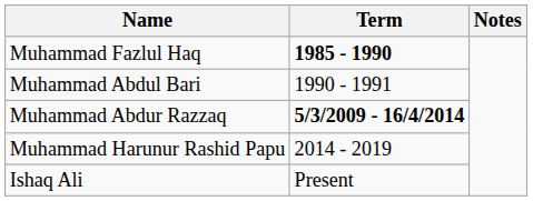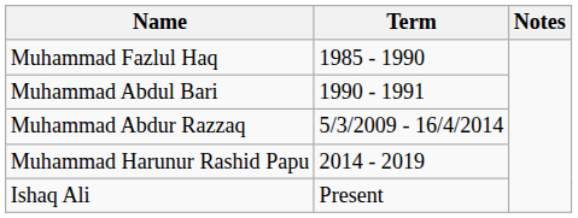Muhammad Fazlul Haq | Term: bold -> normal
Muhammad Abdur Razzaq | Term: bold -> normal
